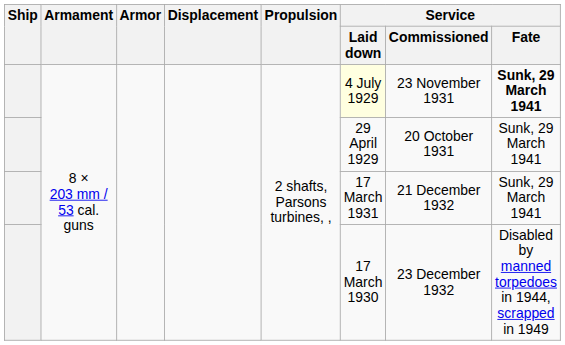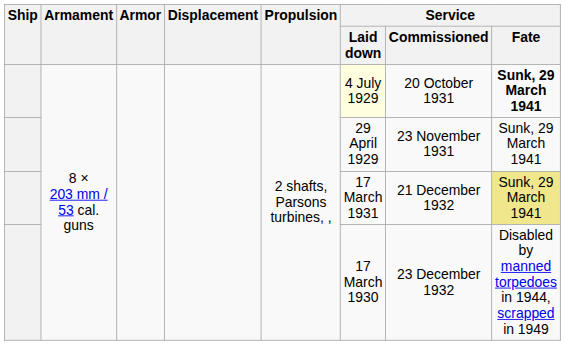row 3 | Service / Commissioned: 23 November 1931 -> 20 October 1931
row 4 | Service / Commissioned: 20 October 1931 -> 23 November 1931
row 5 | Service / Fate: no background -> khaki background
